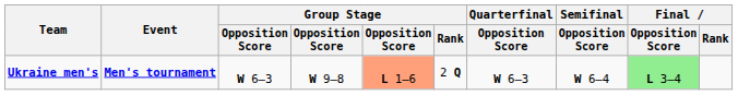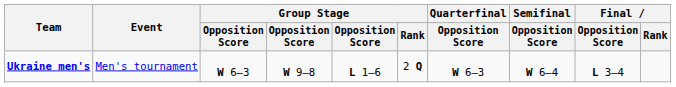Ukraine men's | Event: bold -> normal
Ukraine men's | column 5: lightsalmon background -> no background
Ukraine men's | Final / Opposition Score: lightgreen background -> no background
